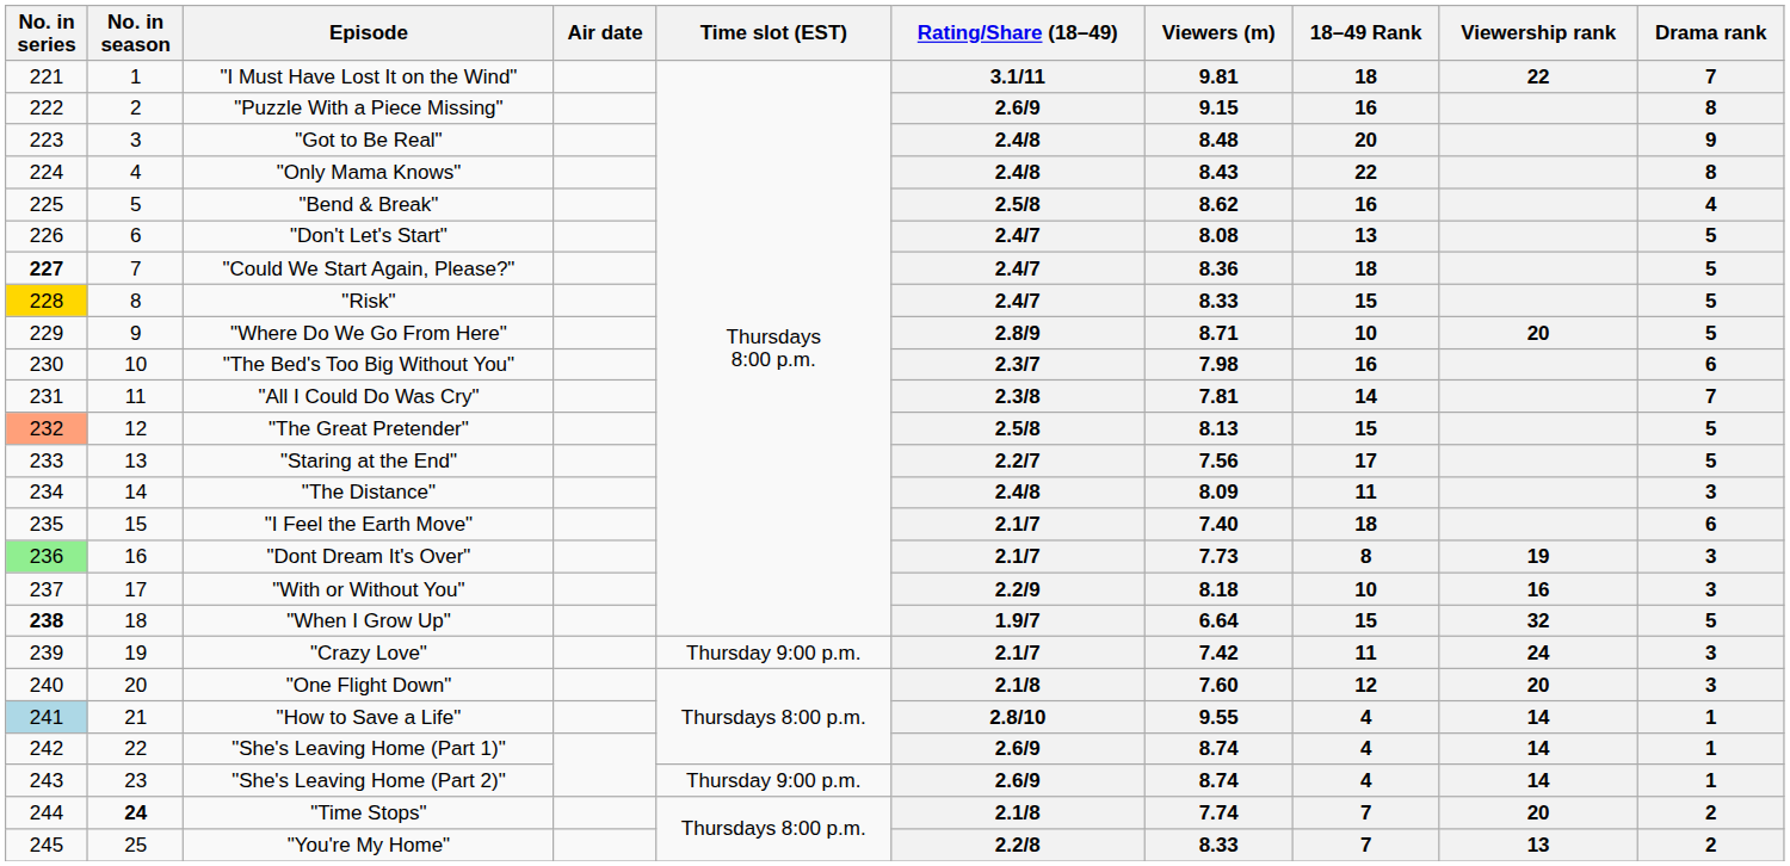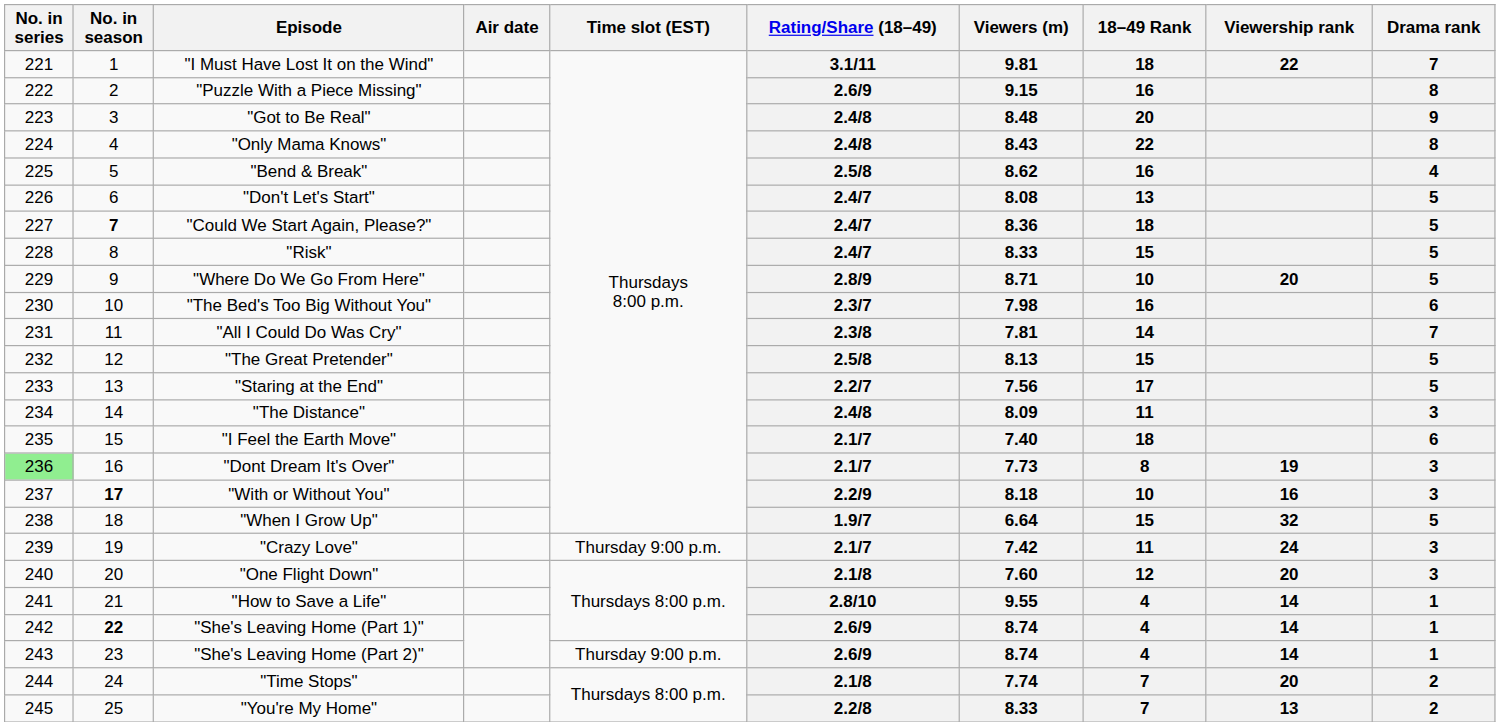"Could We Start Again, Please?" | No. in series: bold -> normal
"Could We Start Again, Please?" | No. in season: normal -> bold
"Risk" | No. in series: gold background -> no background
"The Great Pretender" | No. in series: lightsalmon background -> no background
"With or Without You" | No. in season: normal -> bold
"When I Grow Up" | No. in series: bold -> normal
"How to Save a Life" | No. in series: lightblue background -> no background
"She's Leaving Home (Part 1)" | No. in season: normal -> bold
"Time Stops" | No. in season: bold -> normal
